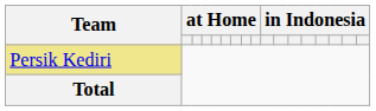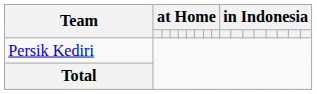Persik Kediri | Team: khaki background -> no background
